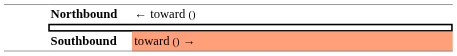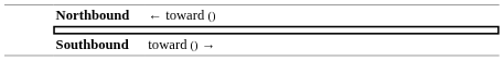Southbound | column 2: lightsalmon background -> no background
